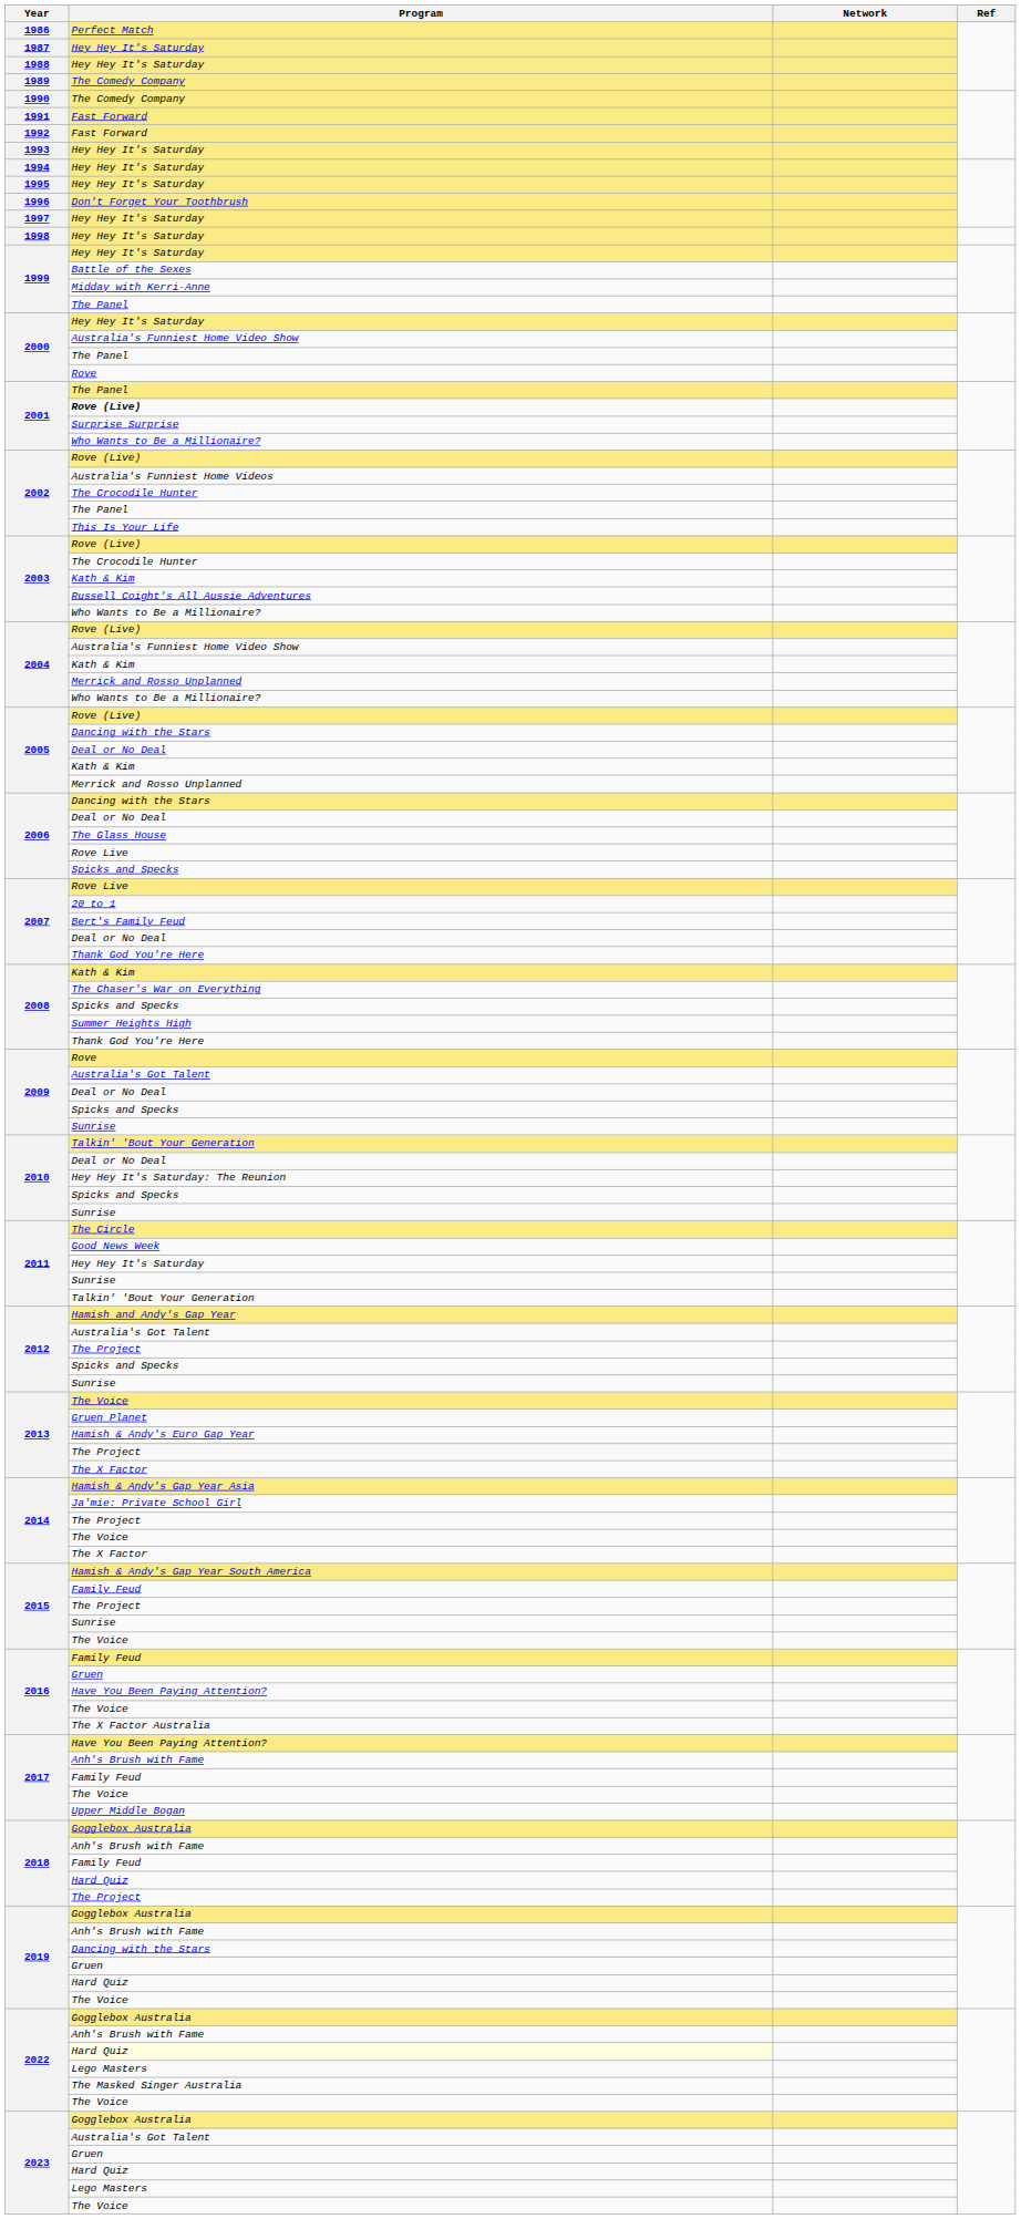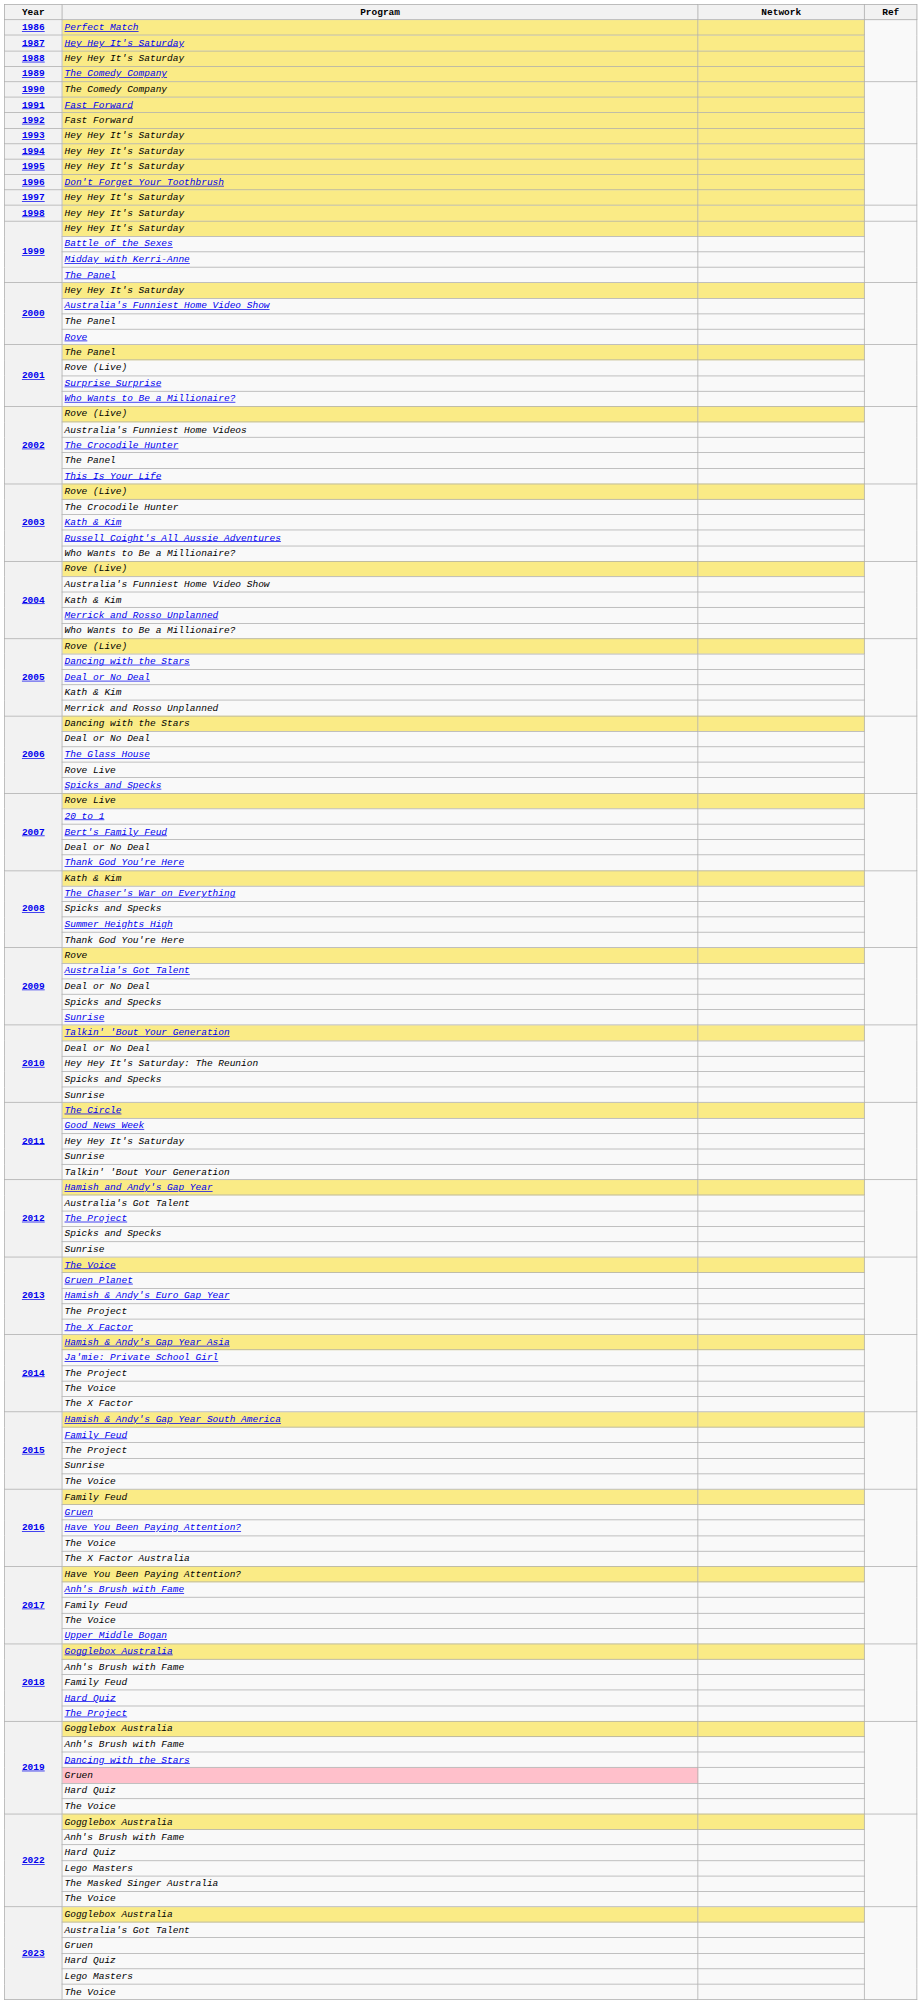2001 / Rove (Live) | Program: bold -> normal
2019 / Gruen | Program: no background -> pink background
2022 / Hard Quiz | Program: lightyellow background -> no background
